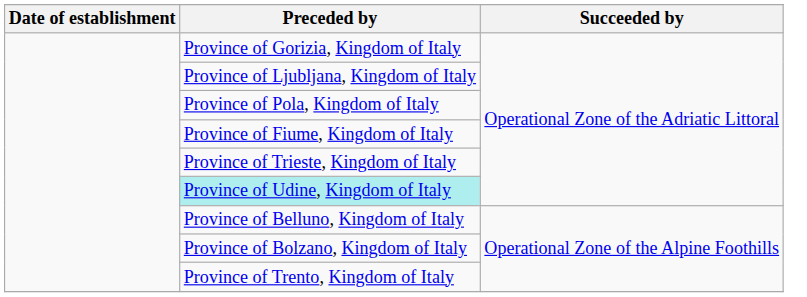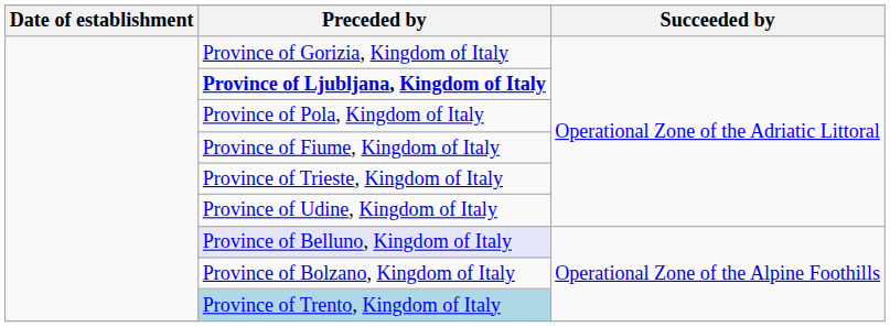Province of Ljubljana, Kingdom of Italy | Preceded by: normal -> bold
Province of Udine, Kingdom of Italy | Preceded by: paleturquoise background -> no background
Province of Belluno, Kingdom of Italy | Preceded by: no background -> lavender background
Province of Trento, Kingdom of Italy | Preceded by: no background -> lightblue background
